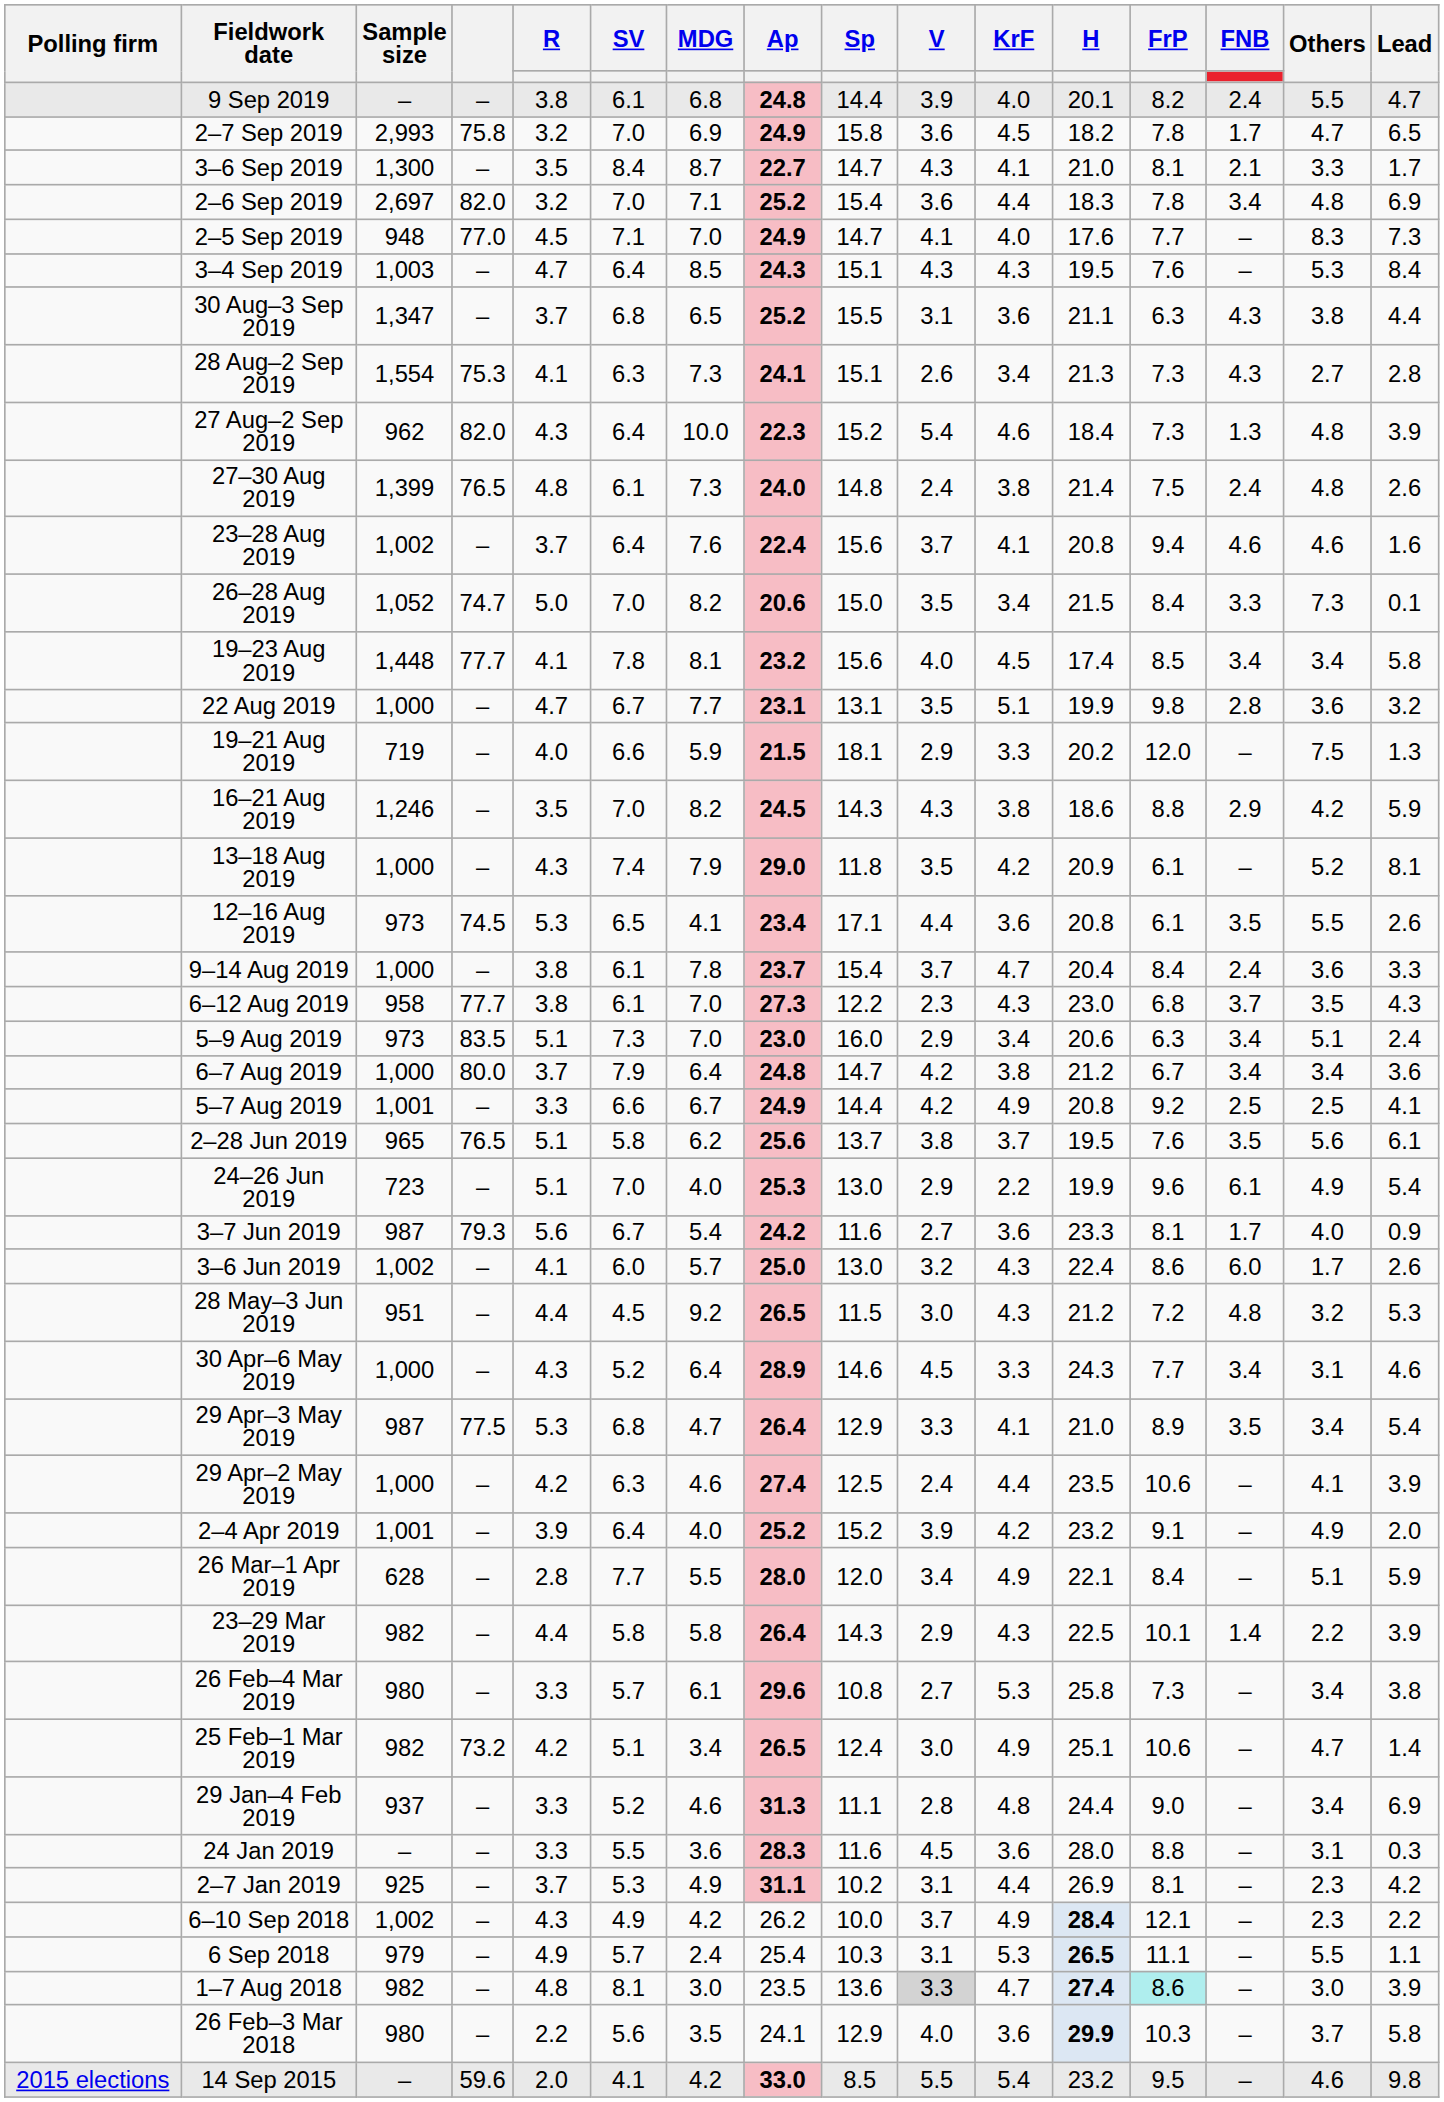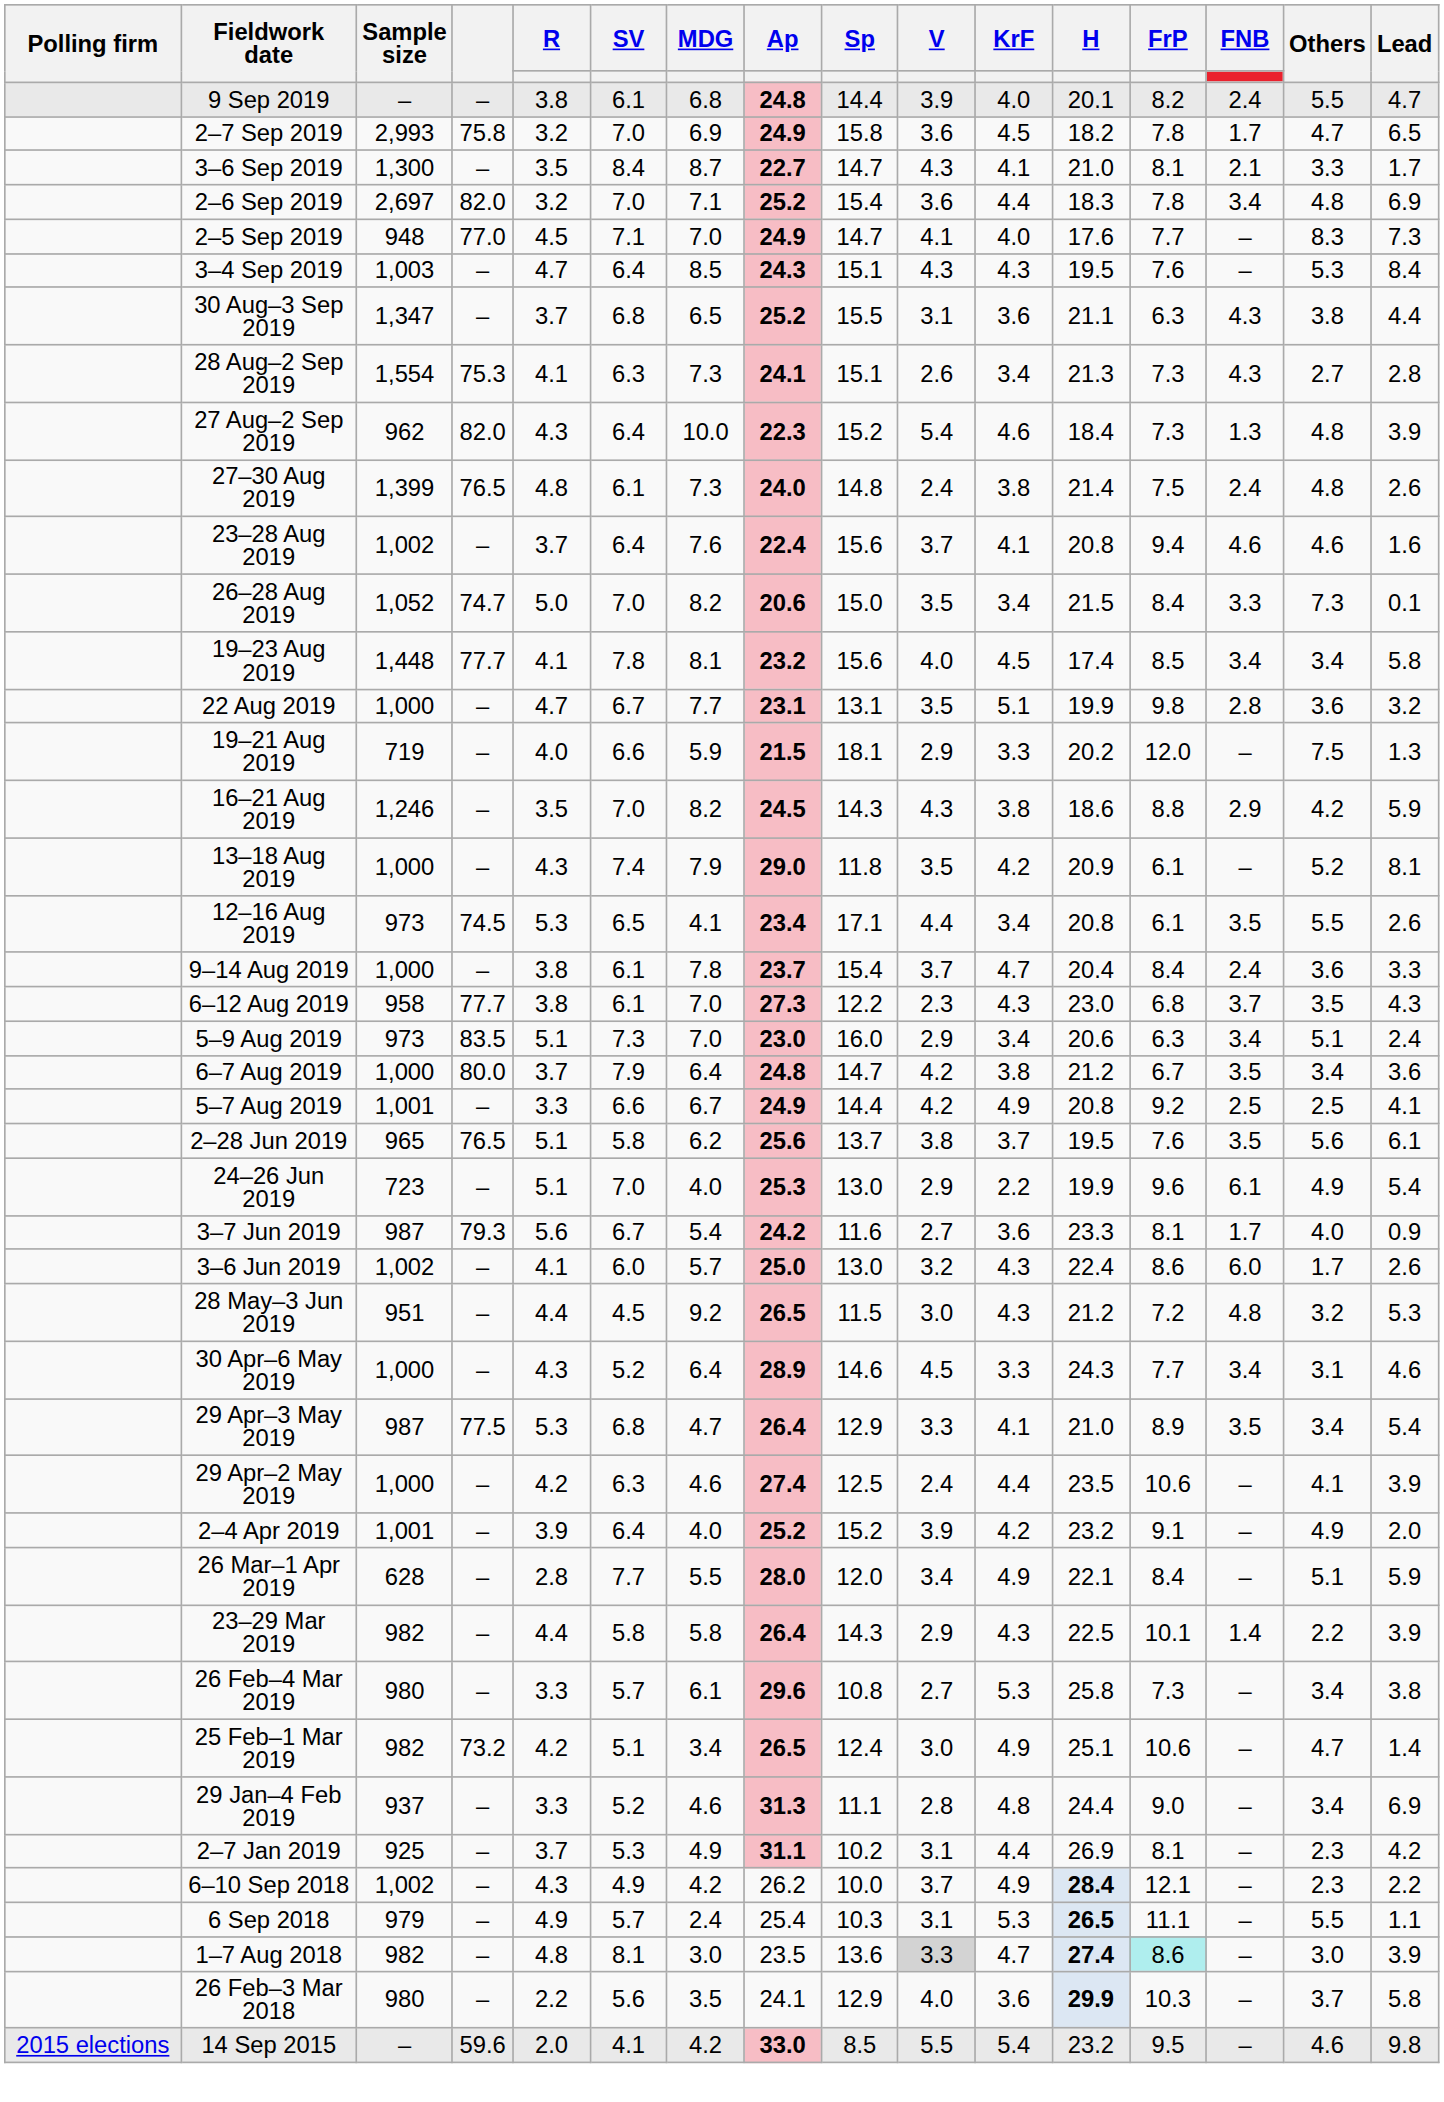12–16 Aug 2019 | KrF: 3.6 -> 3.4
6–7 Aug 2019 | FNB: 3.4 -> 3.5
- row: 24 Jan 2019 | – | – | 3.3 | 5.5 | 3.6 | 28.3 | 11.6 | 4.5 | 3.6 | 28.0 | 8.8 | – | 3.1 | 0.3
